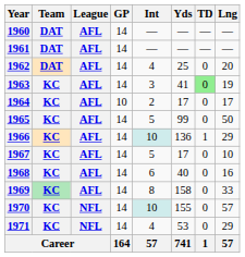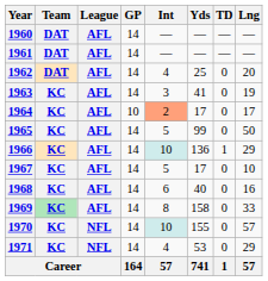1963 | TD: lightgreen background -> no background
1964 | Int: no background -> lightsalmon background
